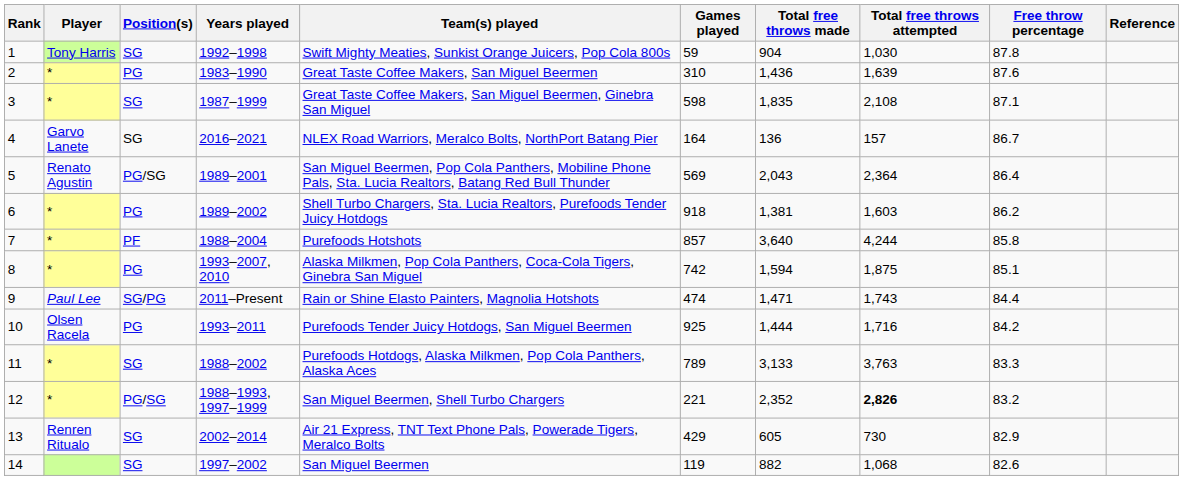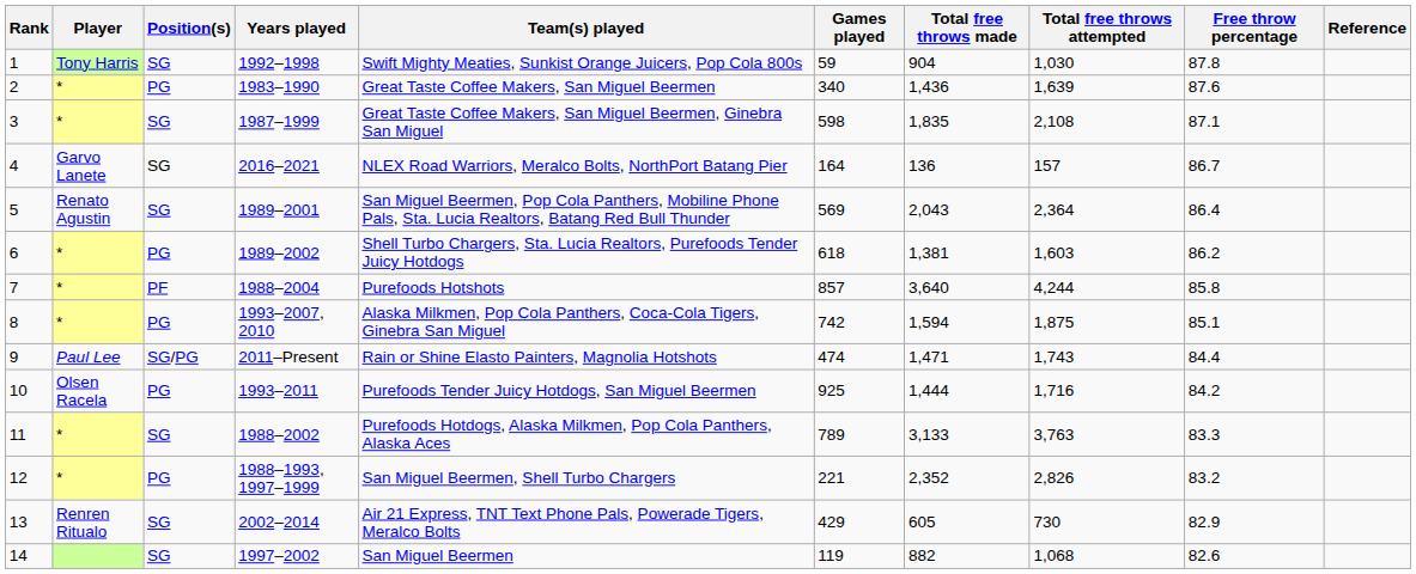2 | Games played: 310 -> 340
5 | Position(s): PG/SG -> SG
6 | Games played: 918 -> 618
12 | Position(s): PG/SG -> PG
12 | Total free throws attempted: bold -> normal
